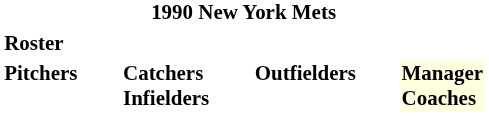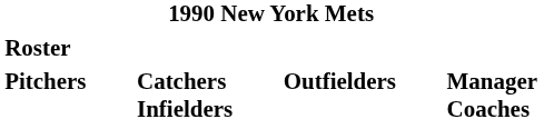Pitchers | column 4: lightyellow background -> no background
